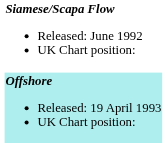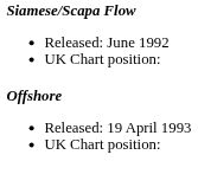row 2 | column 1: paleturquoise background -> no background
